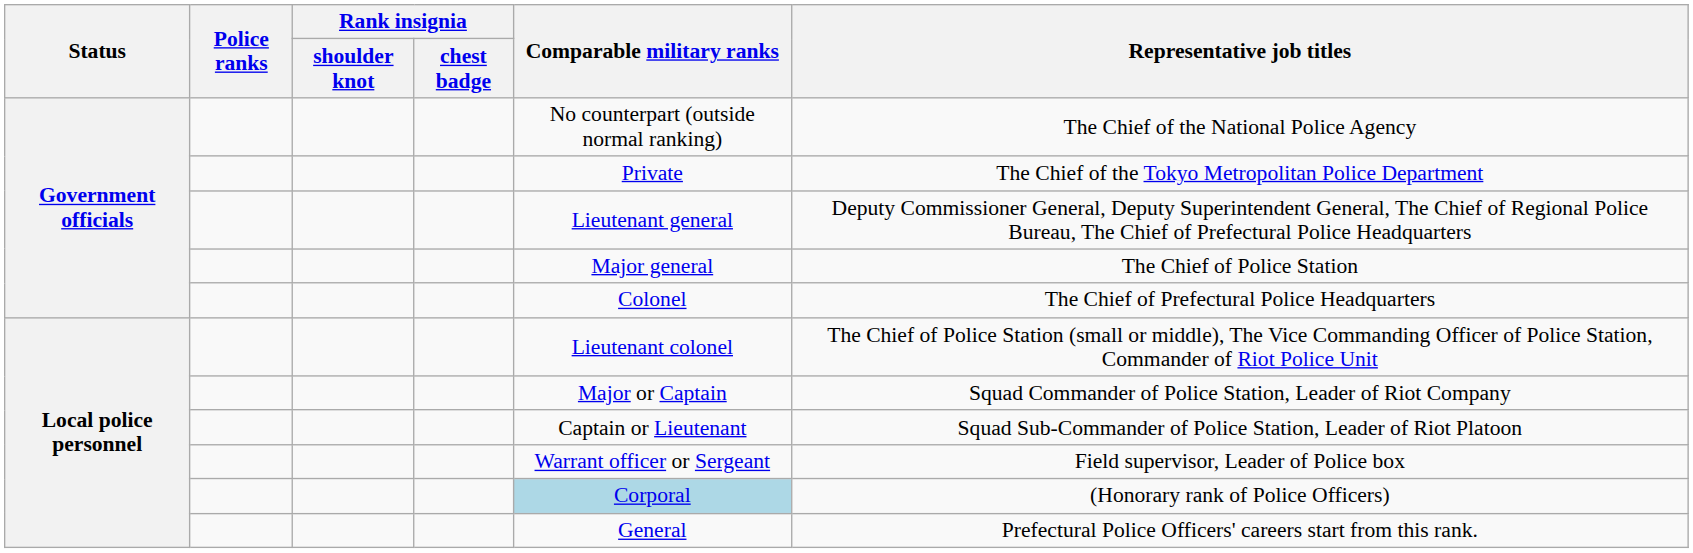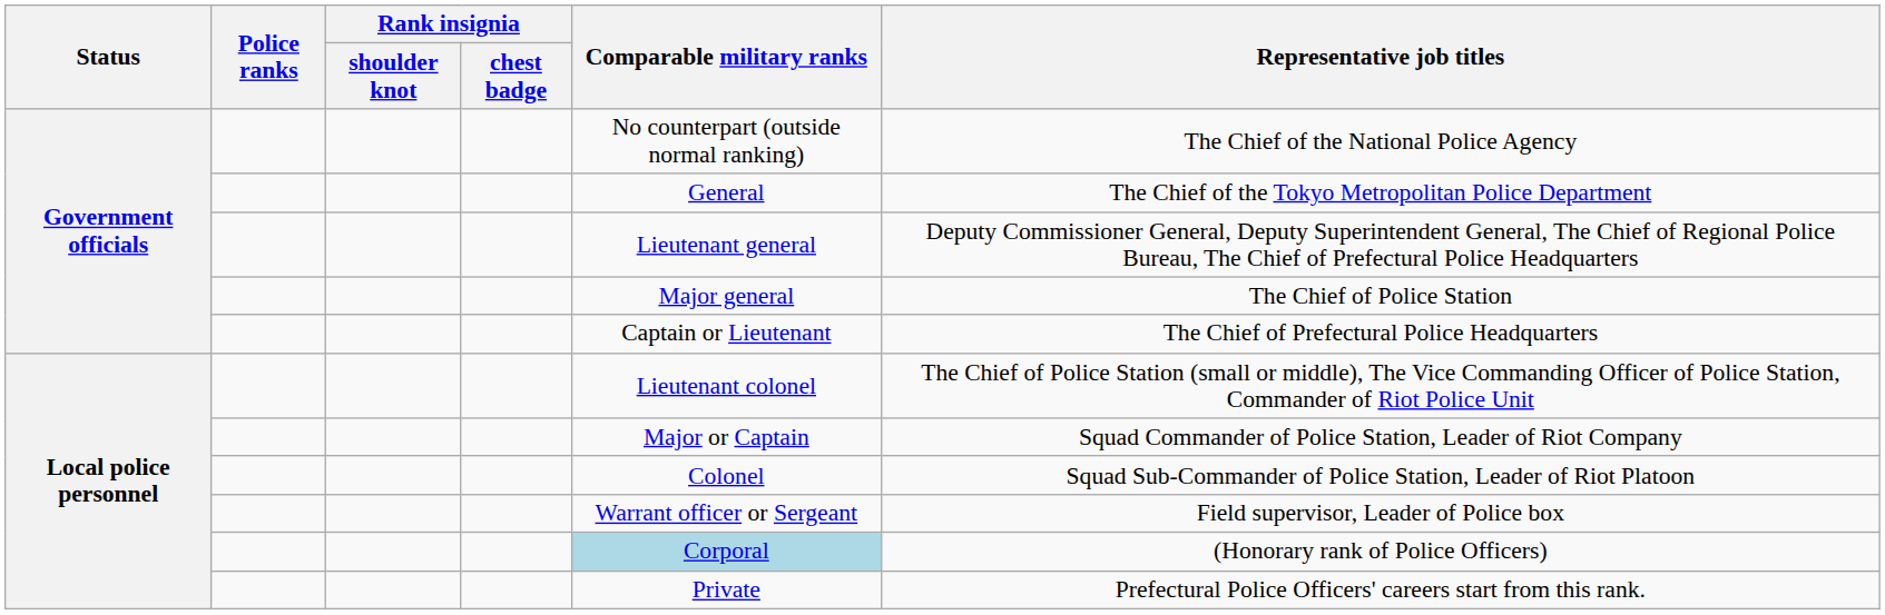row 4 | Comparable military ranks: Private -> General
row 7 | Comparable military ranks: Colonel -> Captain or Lieutenant
row 10 | Comparable military ranks: Captain or Lieutenant -> Colonel
row 13 | Comparable military ranks: General -> Private
